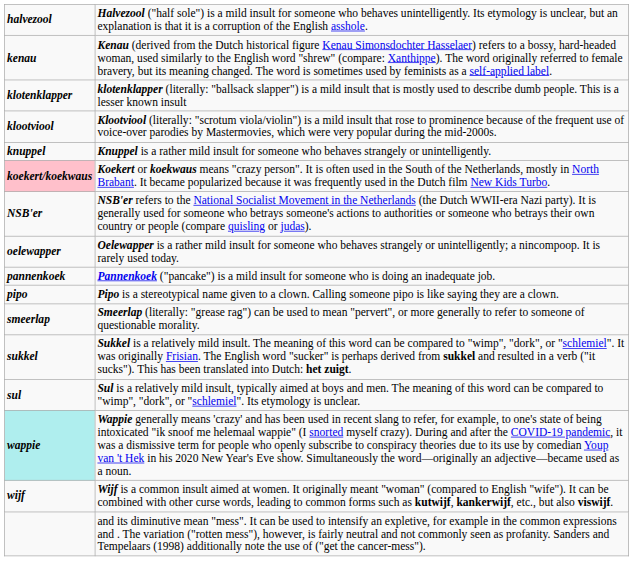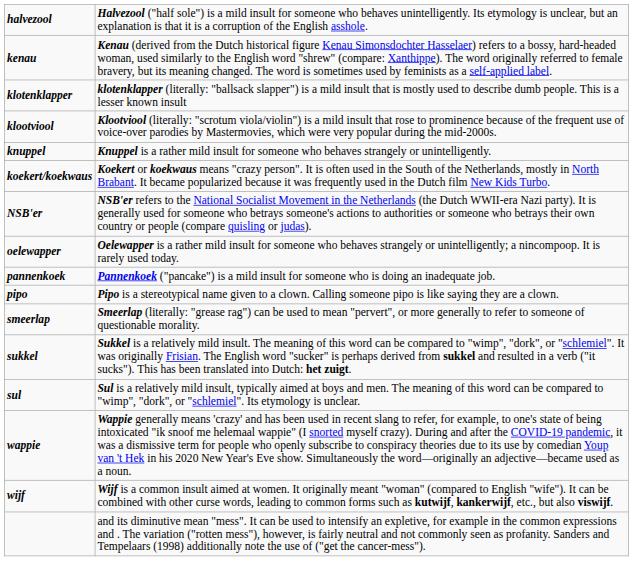koekert/koekwaus | column 1: pink background -> no background
wappie | column 1: paleturquoise background -> no background
